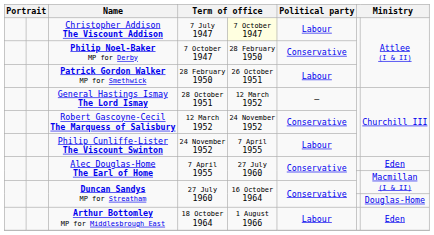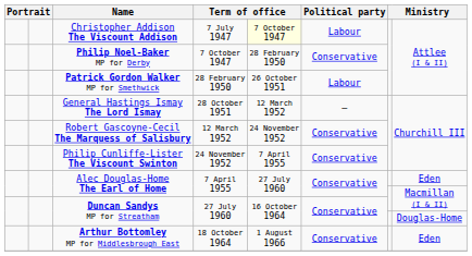Philip Cunliffe-Lister The Viscount Swinton | Political party: Labour -> Conservative
Arthur Bottomley MP for Middlesbrough East | Political party: Labour -> Conservative
